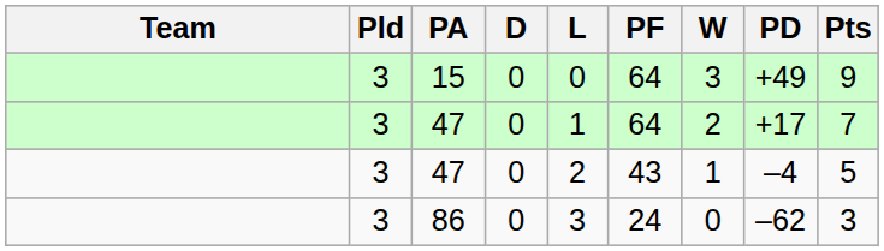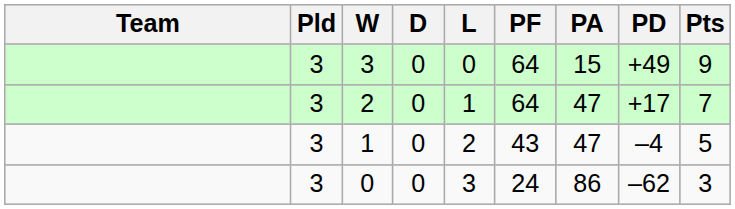columns swapped: W <-> PA
